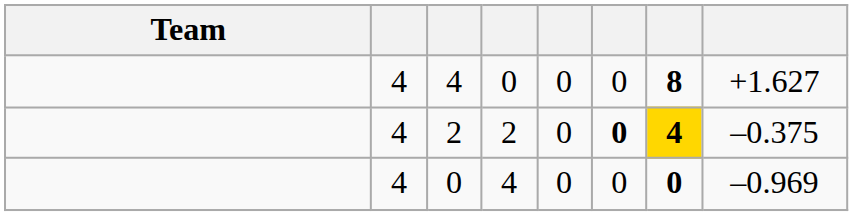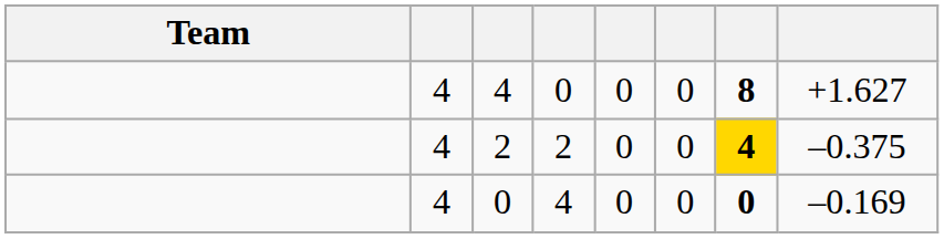row 3 | column 6: bold -> normal
row 4 | column 8: –0.969 -> –0.169
